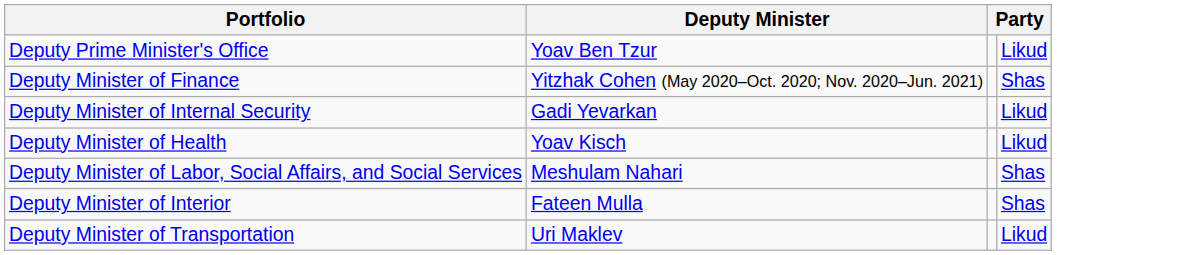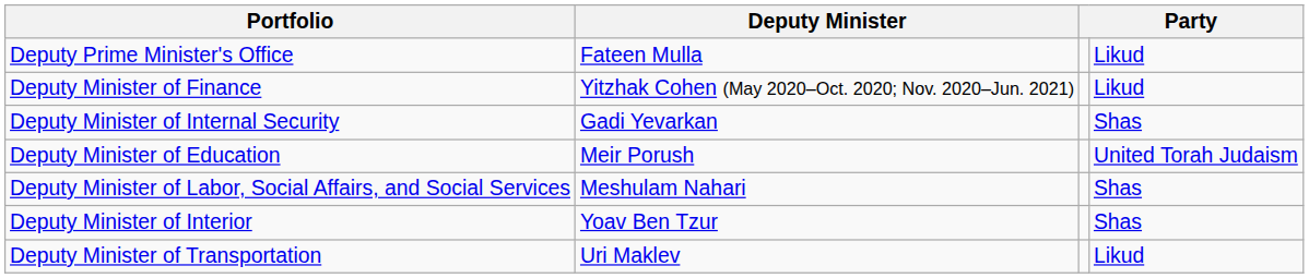Deputy Prime Minister's Office | Deputy Minister: Yoav Ben Tzur -> Fateen Mulla
Deputy Minister of Finance | column 4: Shas -> Likud
Deputy Minister of Internal Security | column 4: Likud -> Shas
- row: Deputy Minister of Health | Yoav Kisch | Likud
+ row: Deputy Minister of Education | Meir Porush | United Torah Judaism
Deputy Minister of Interior | Deputy Minister: Fateen Mulla -> Yoav Ben Tzur
